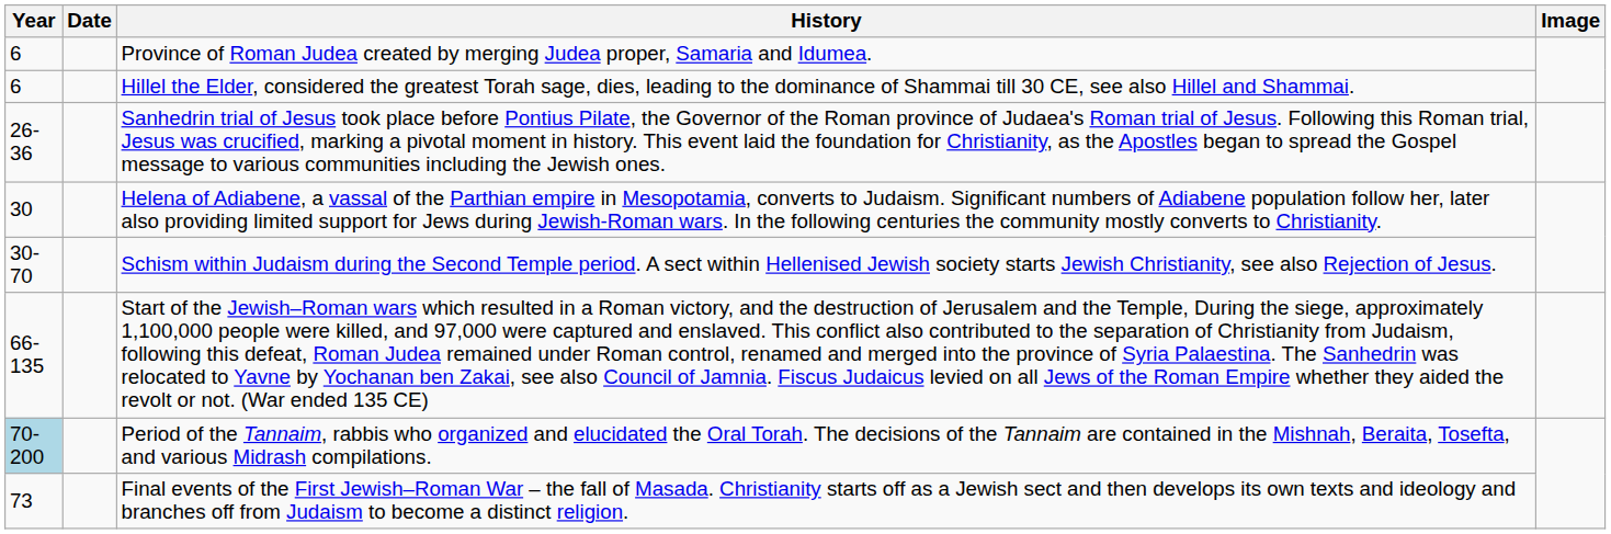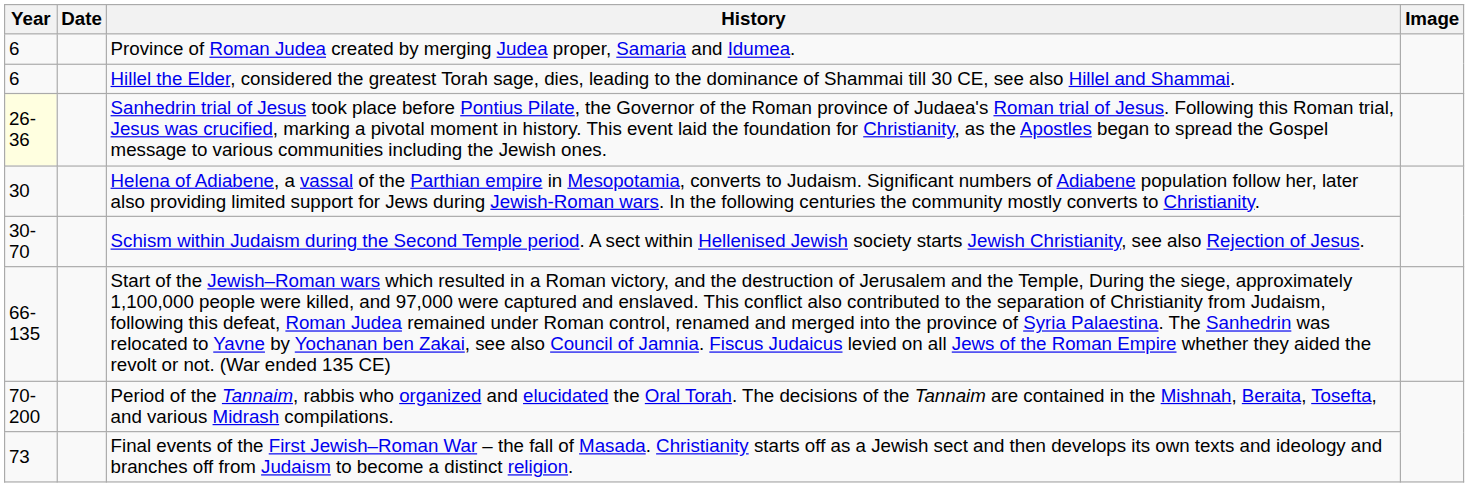row 4 | Year: no background -> lightyellow background
row 8 | Year: lightblue background -> no background
